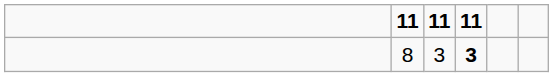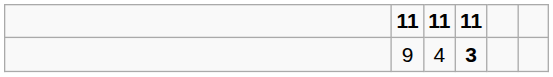row 2 | column 2: 8 -> 9
row 2 | column 3: 3 -> 4
